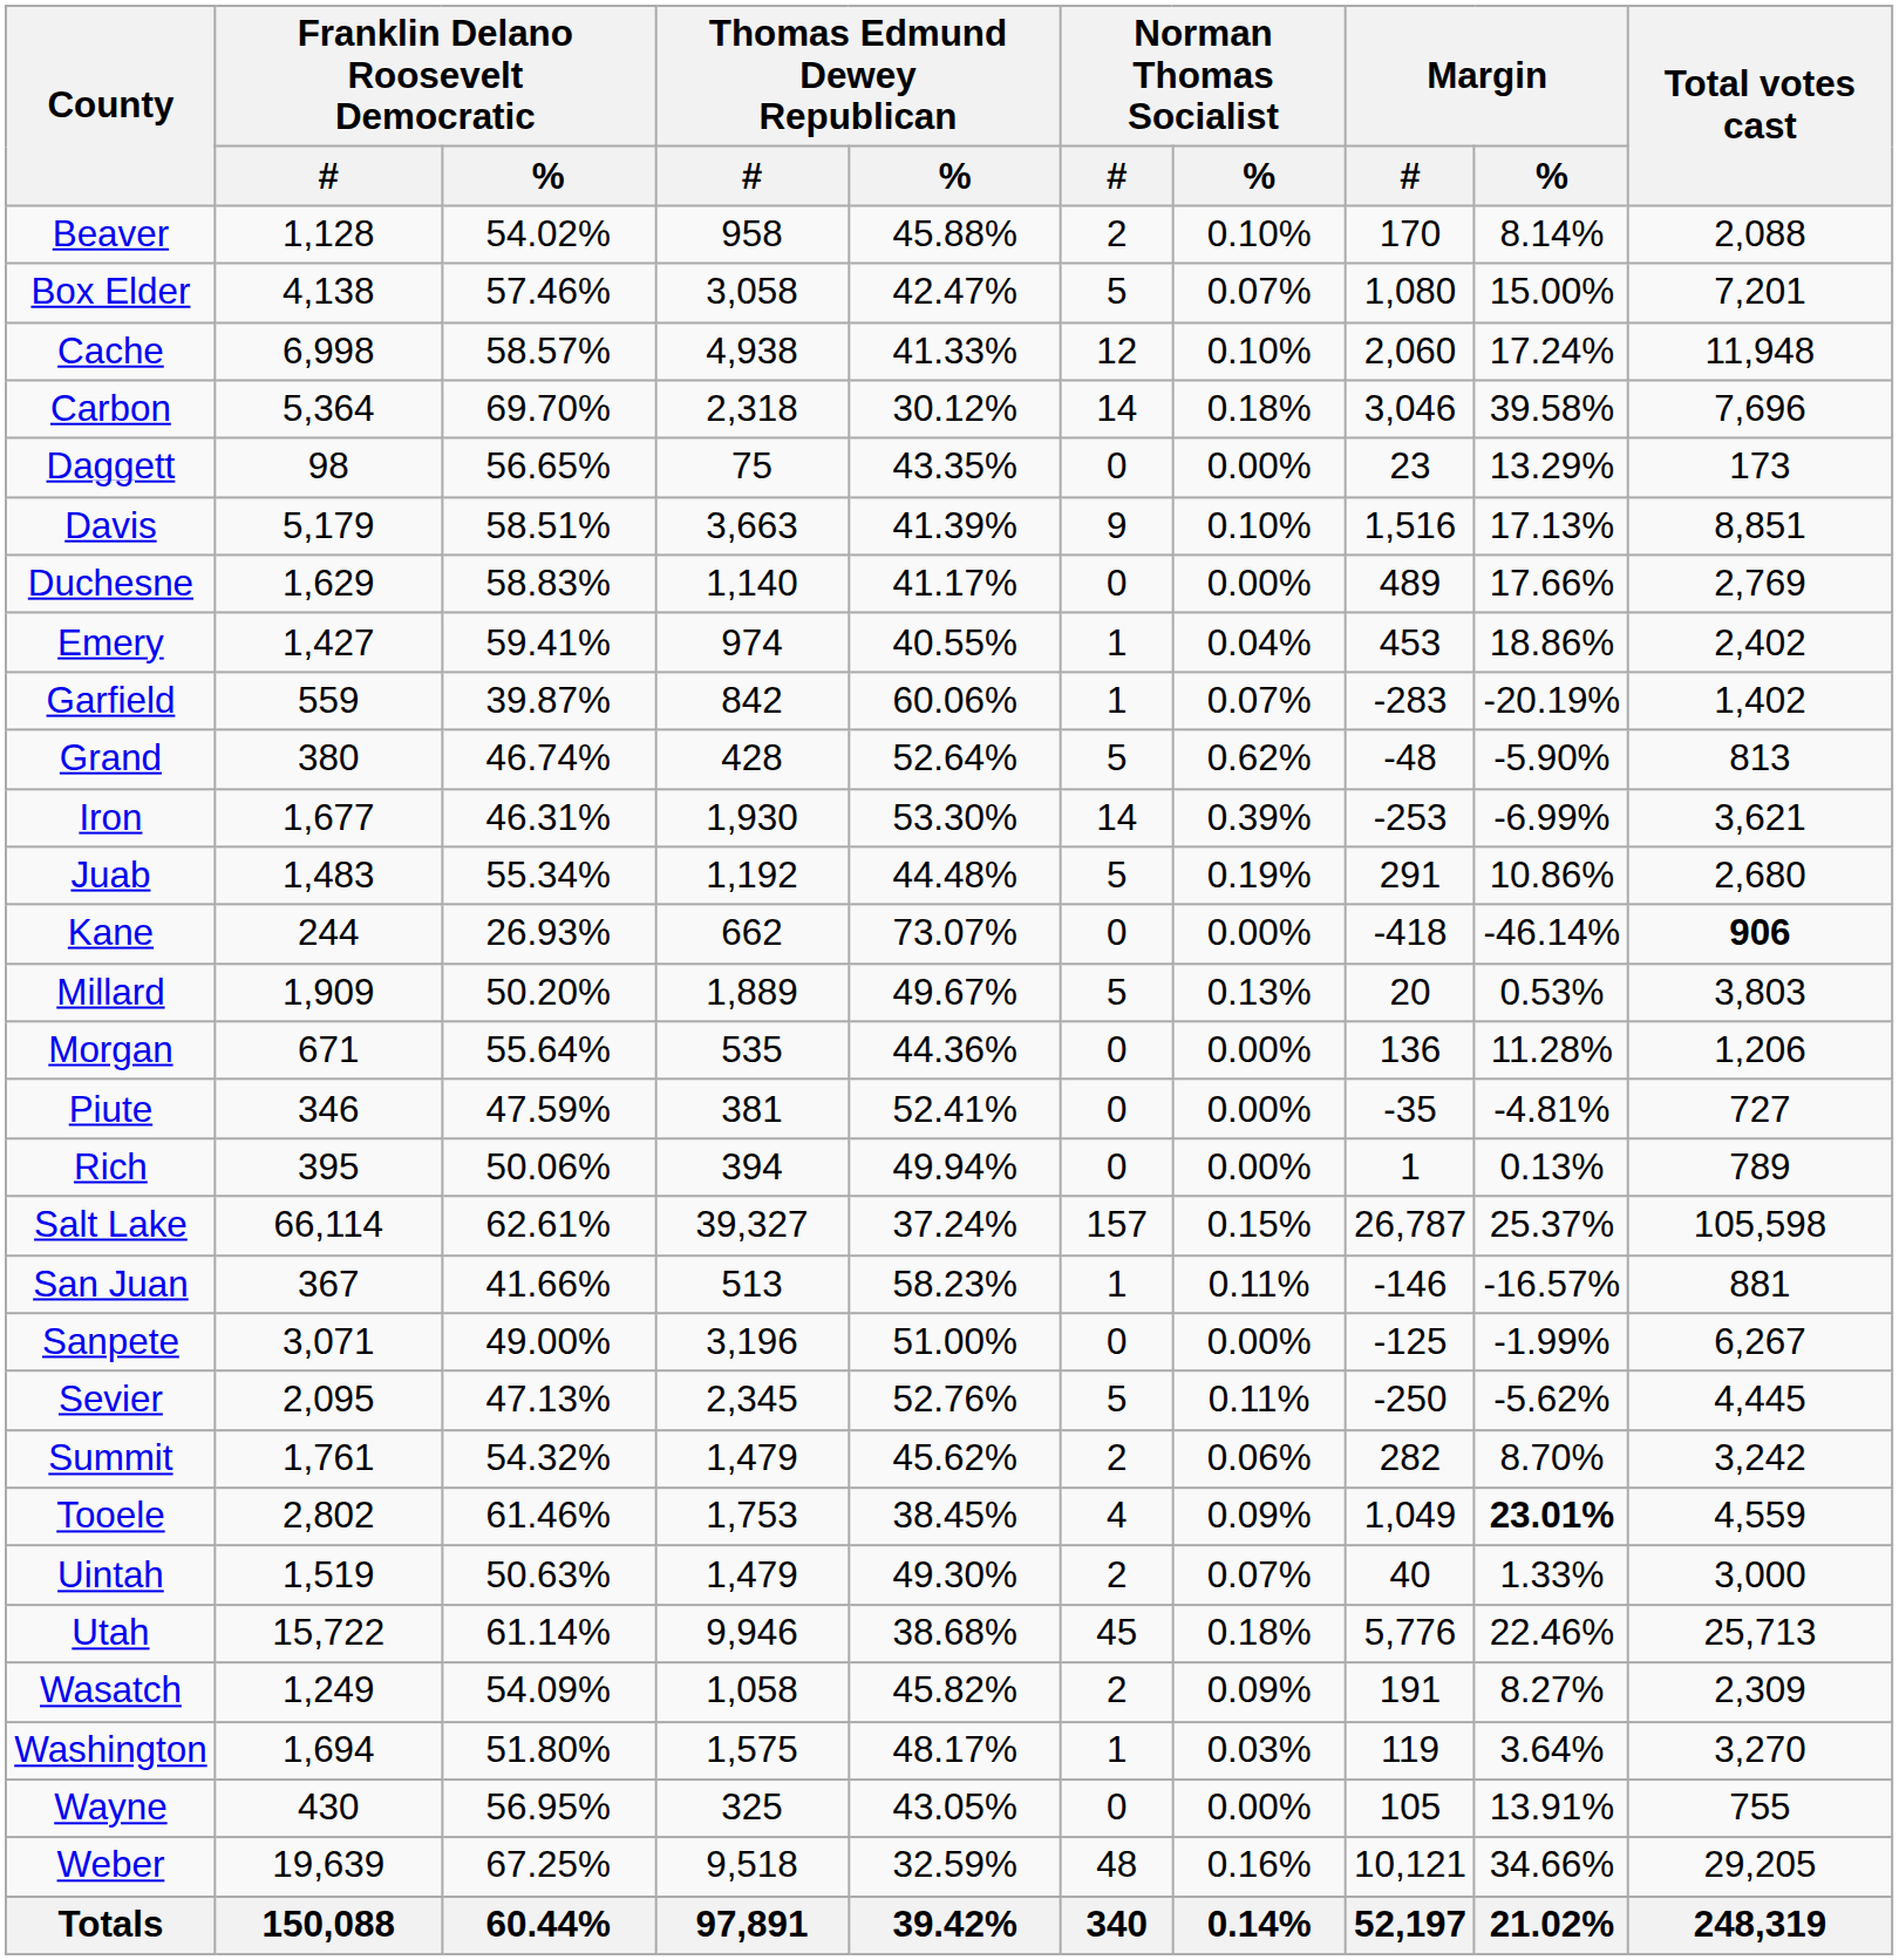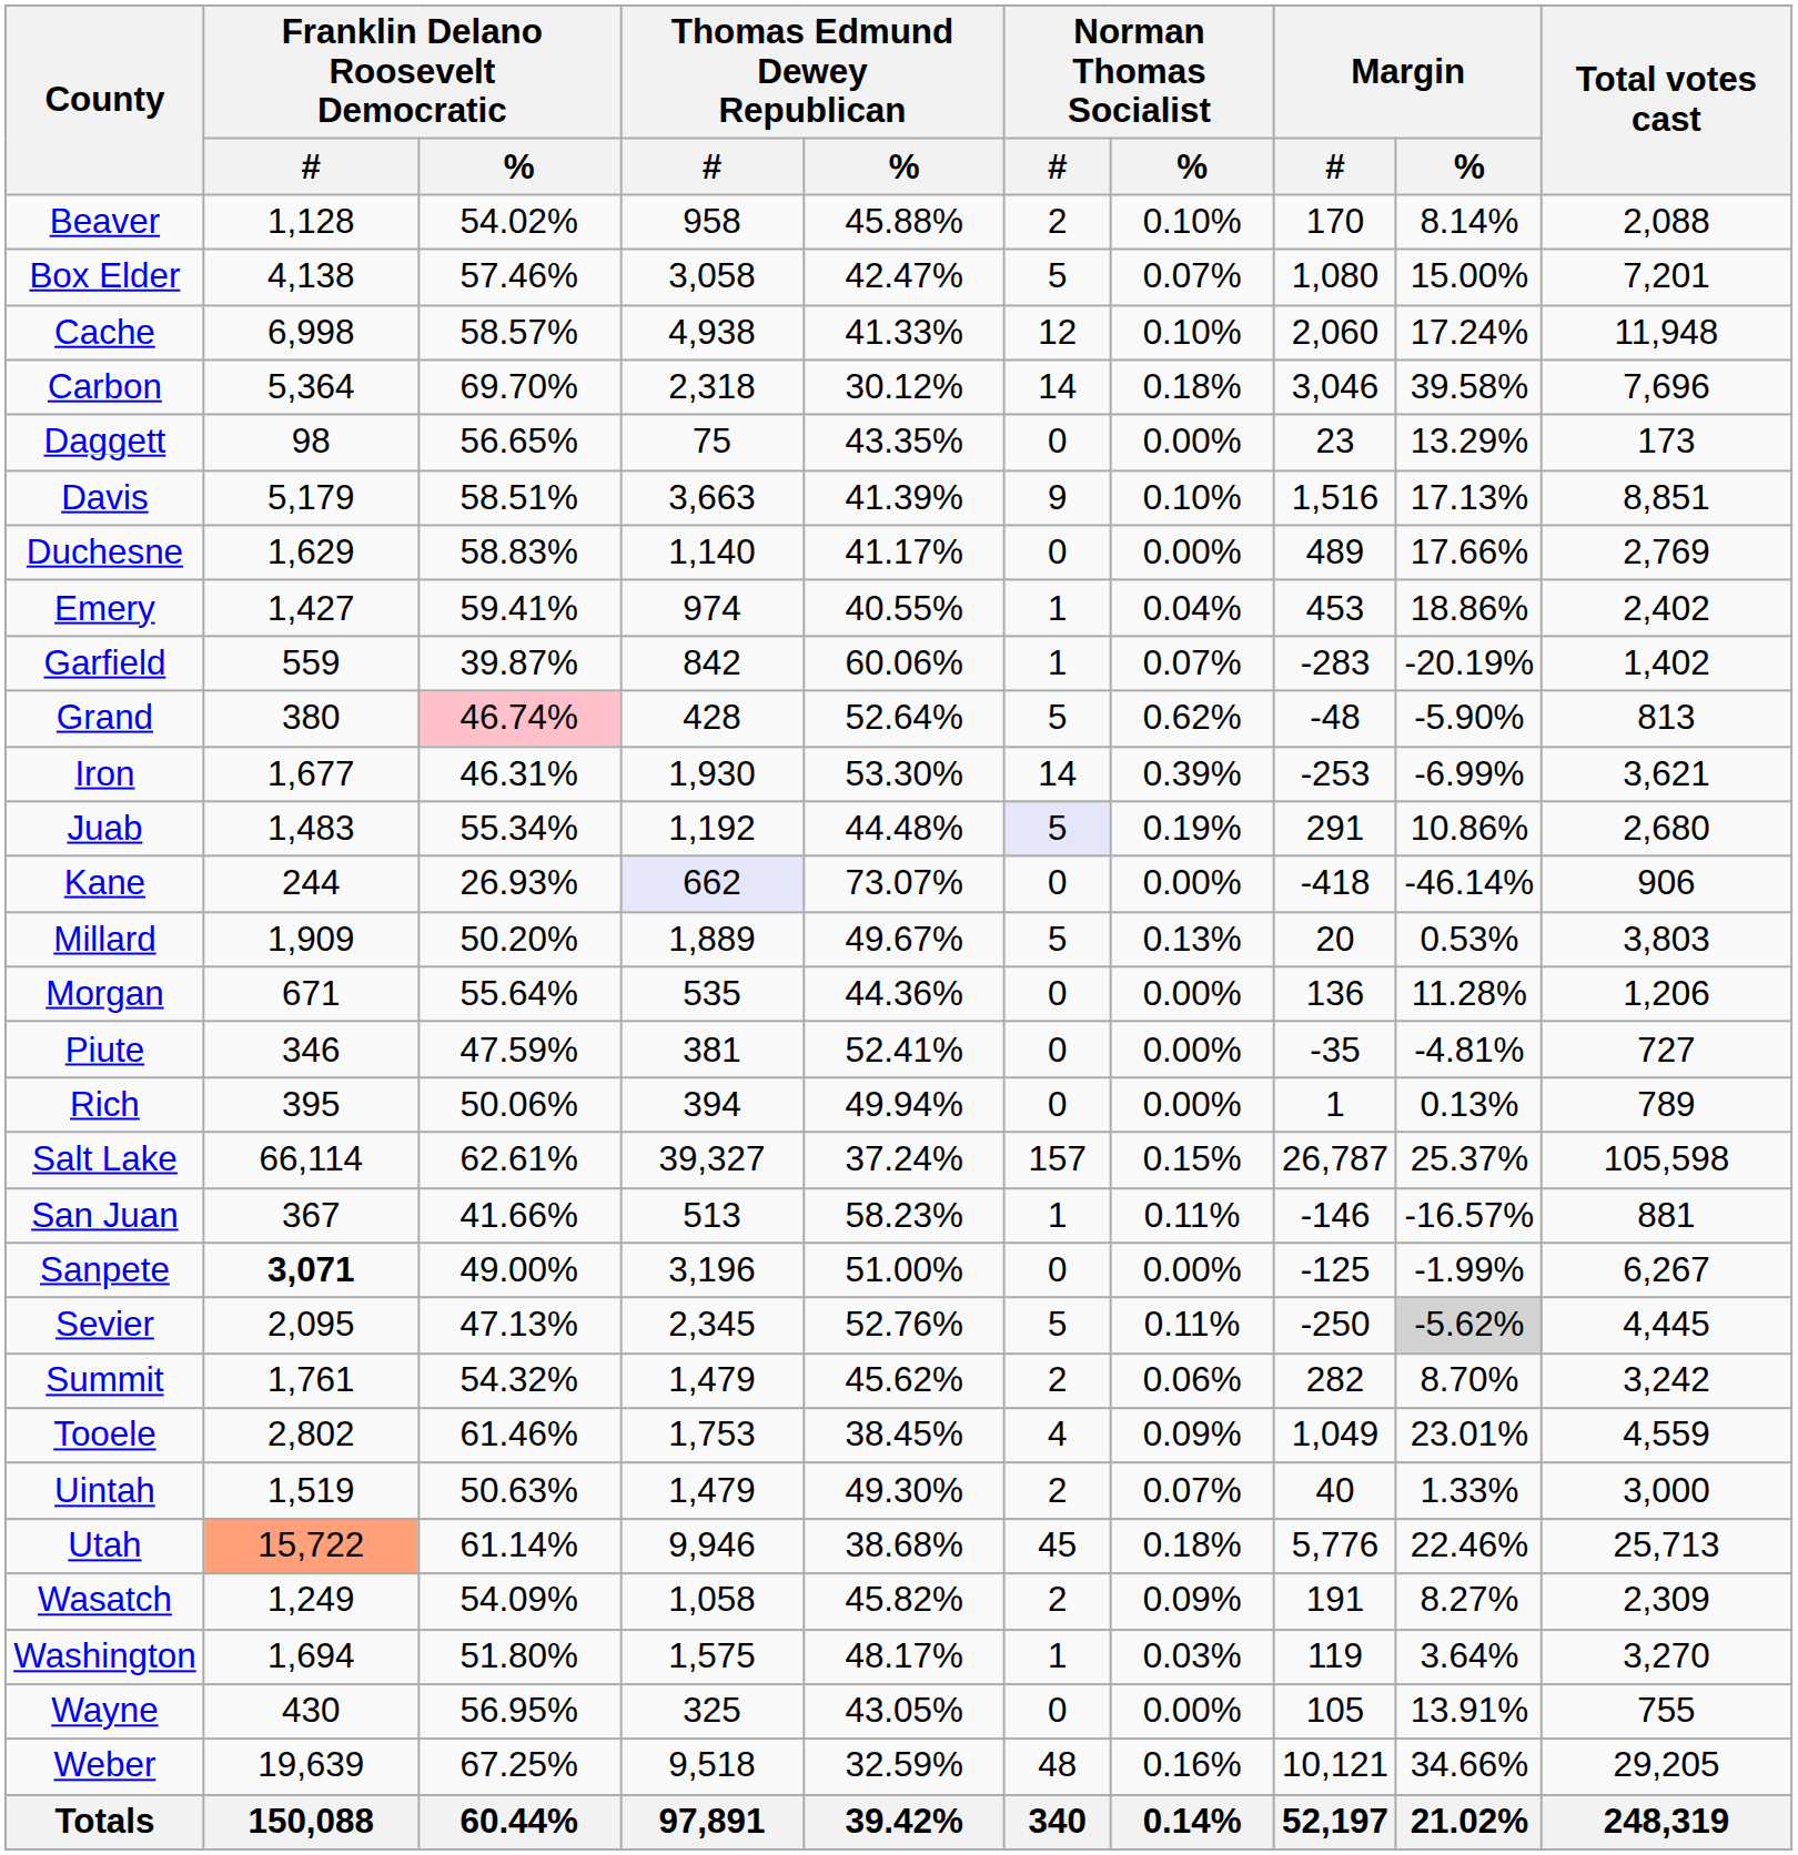Grand | Franklin Delano Roosevelt Democratic / %: no background -> pink background
Juab | Norman Thomas Socialist / #: no background -> lavender background
Kane | Thomas Edmund Dewey Republican / #: no background -> lavender background
Kane | Total votes cast: bold -> normal
Sanpete | Franklin Delano Roosevelt Democratic / #: normal -> bold
Sevier | Margin / %: no background -> lightgrey background
Tooele | Margin / %: bold -> normal
Utah | Franklin Delano Roosevelt Democratic / #: no background -> lightsalmon background
